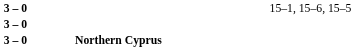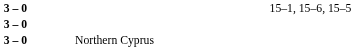Northern Cyprus | column 2: bold -> normal
